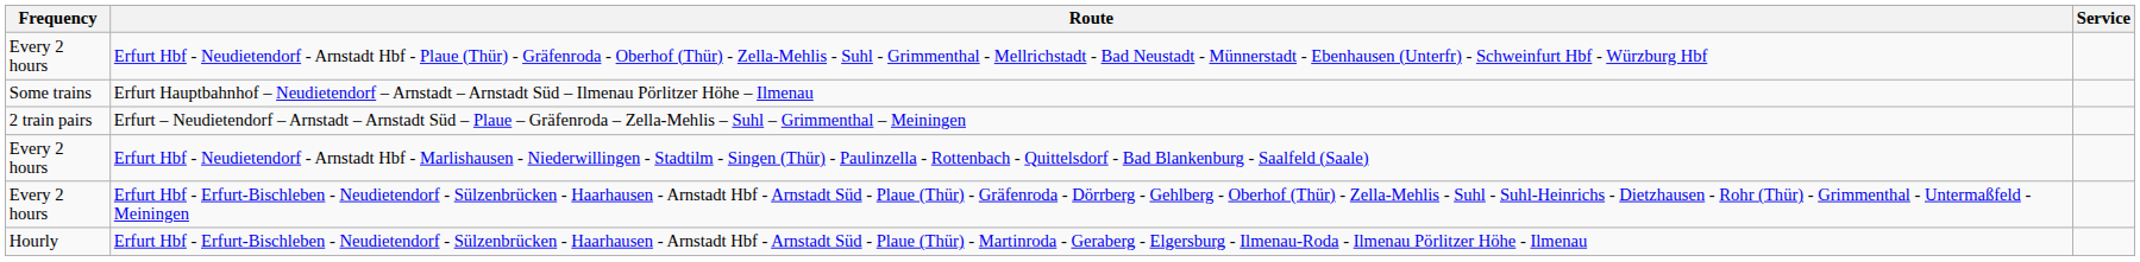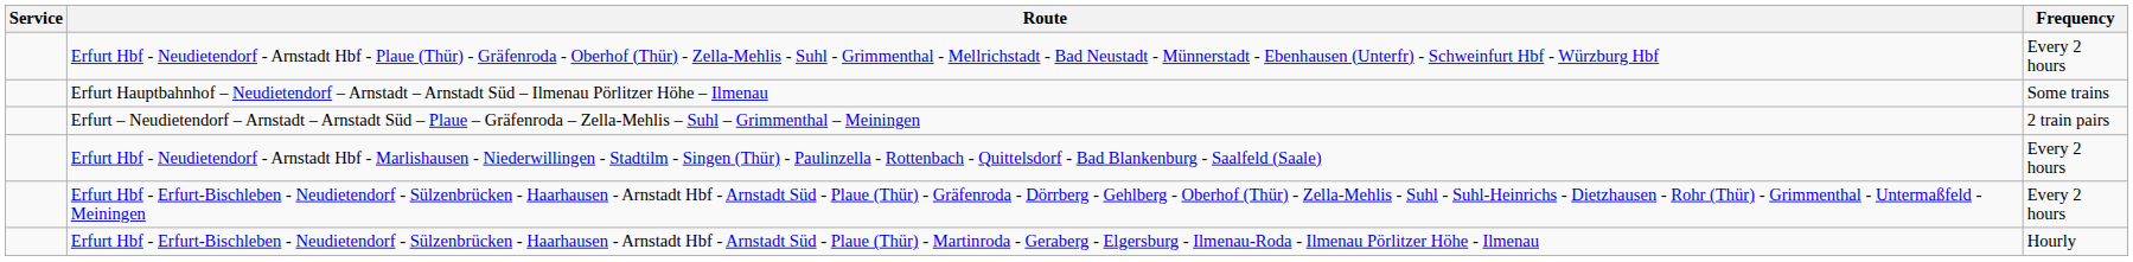columns swapped: Service <-> Frequency
